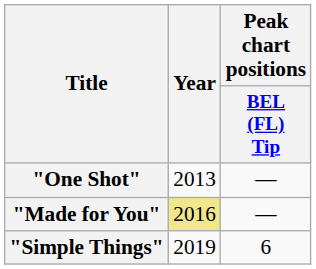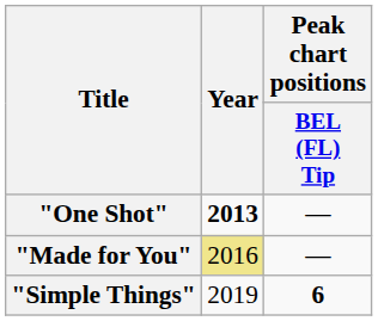"One Shot" | Year: normal -> bold
"Simple Things" | Peak chart positions / BEL (FL) Tip: normal -> bold
